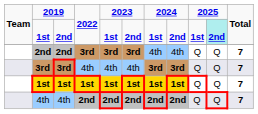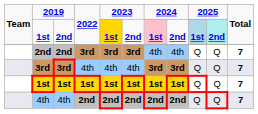1st / 2022 | column 5: no background -> gold background
1st / 2022 | column 7: no background -> pink background
1st / 2022 | column 9: no background -> lightblue background
